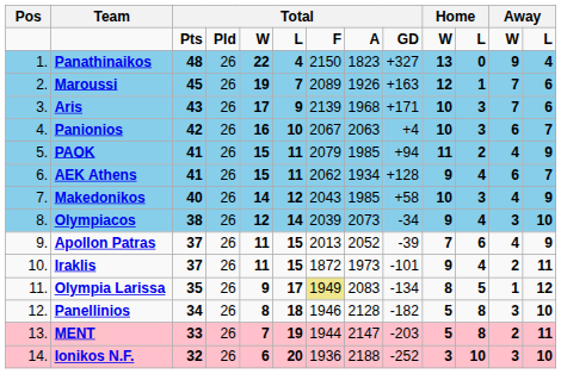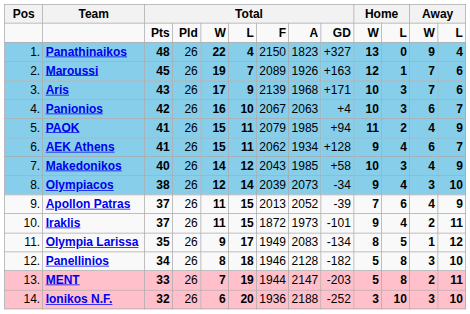Olympia Larissa | column 7: khaki background -> no background
